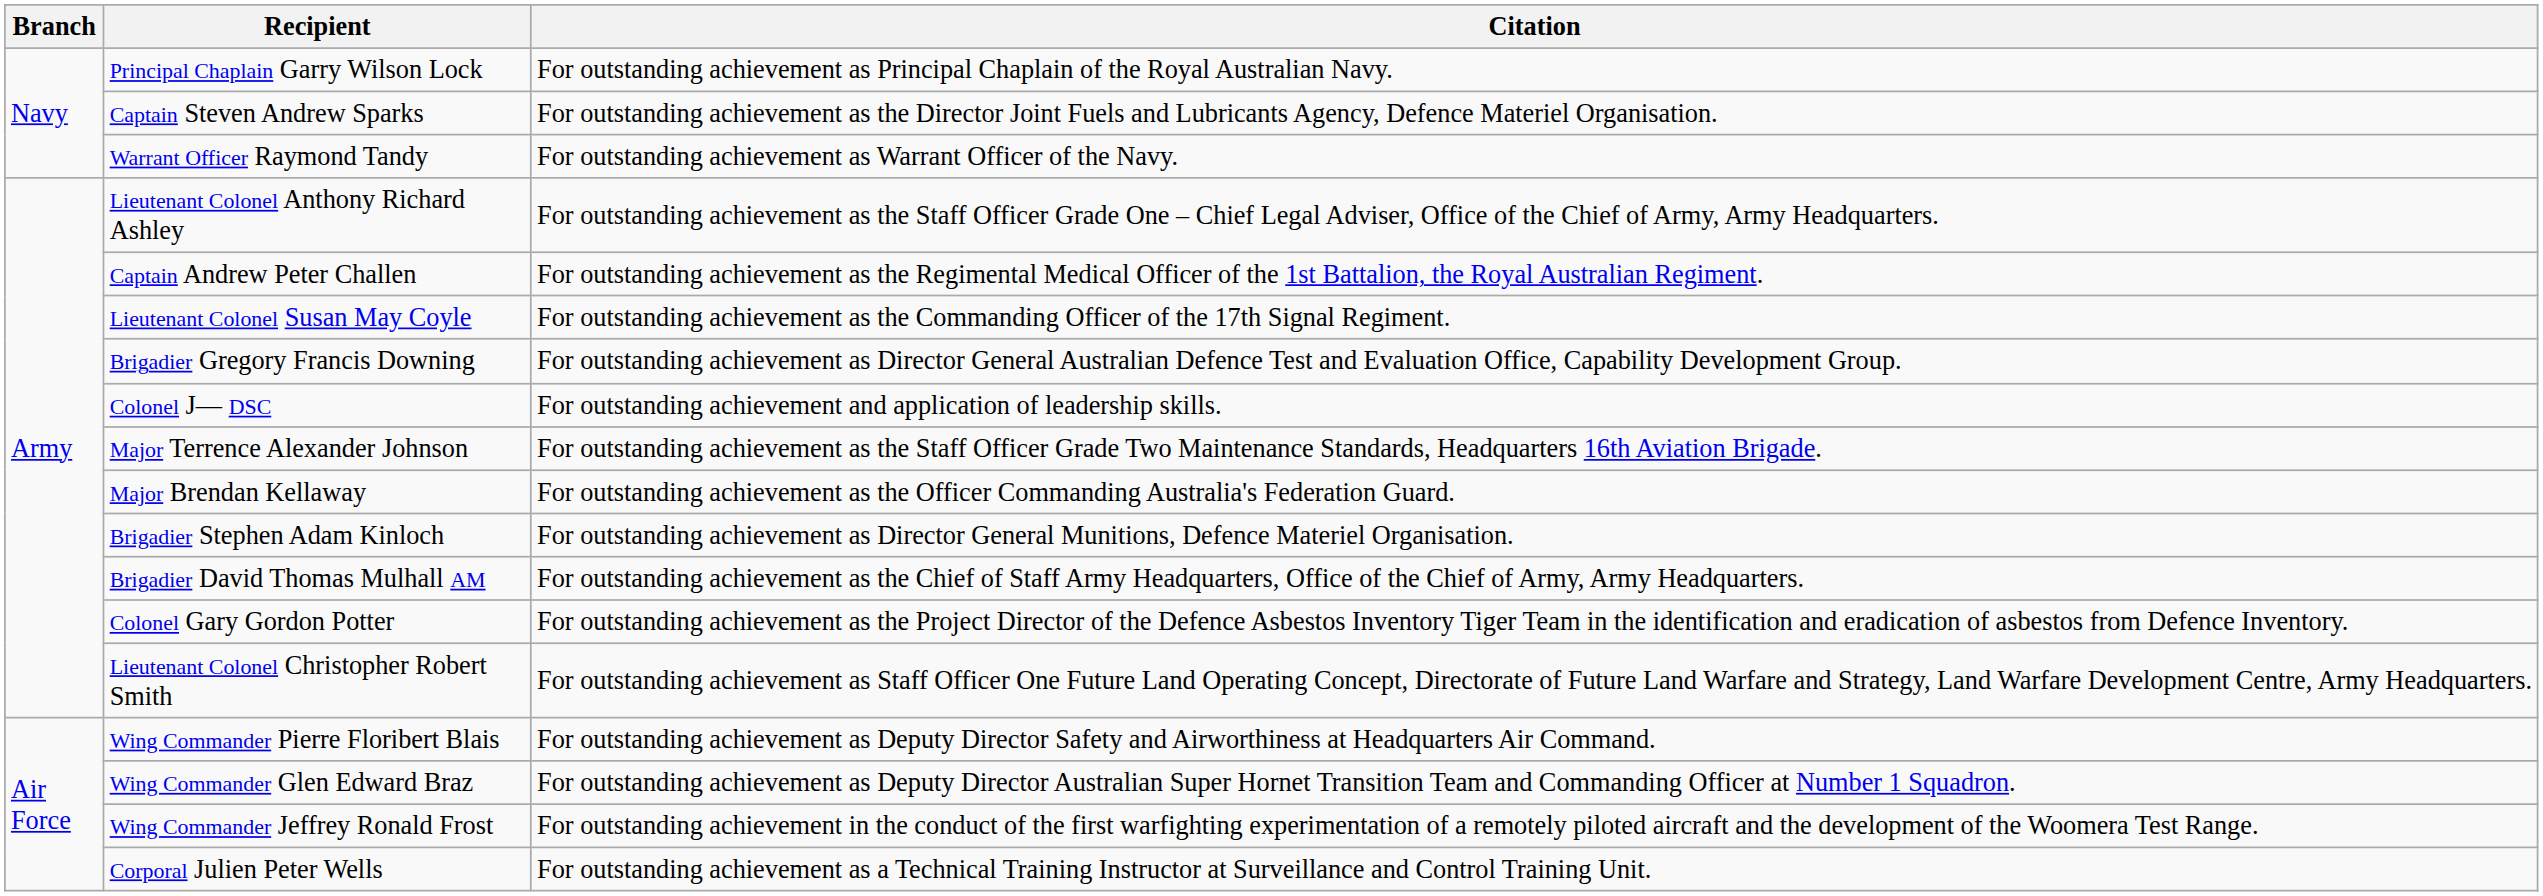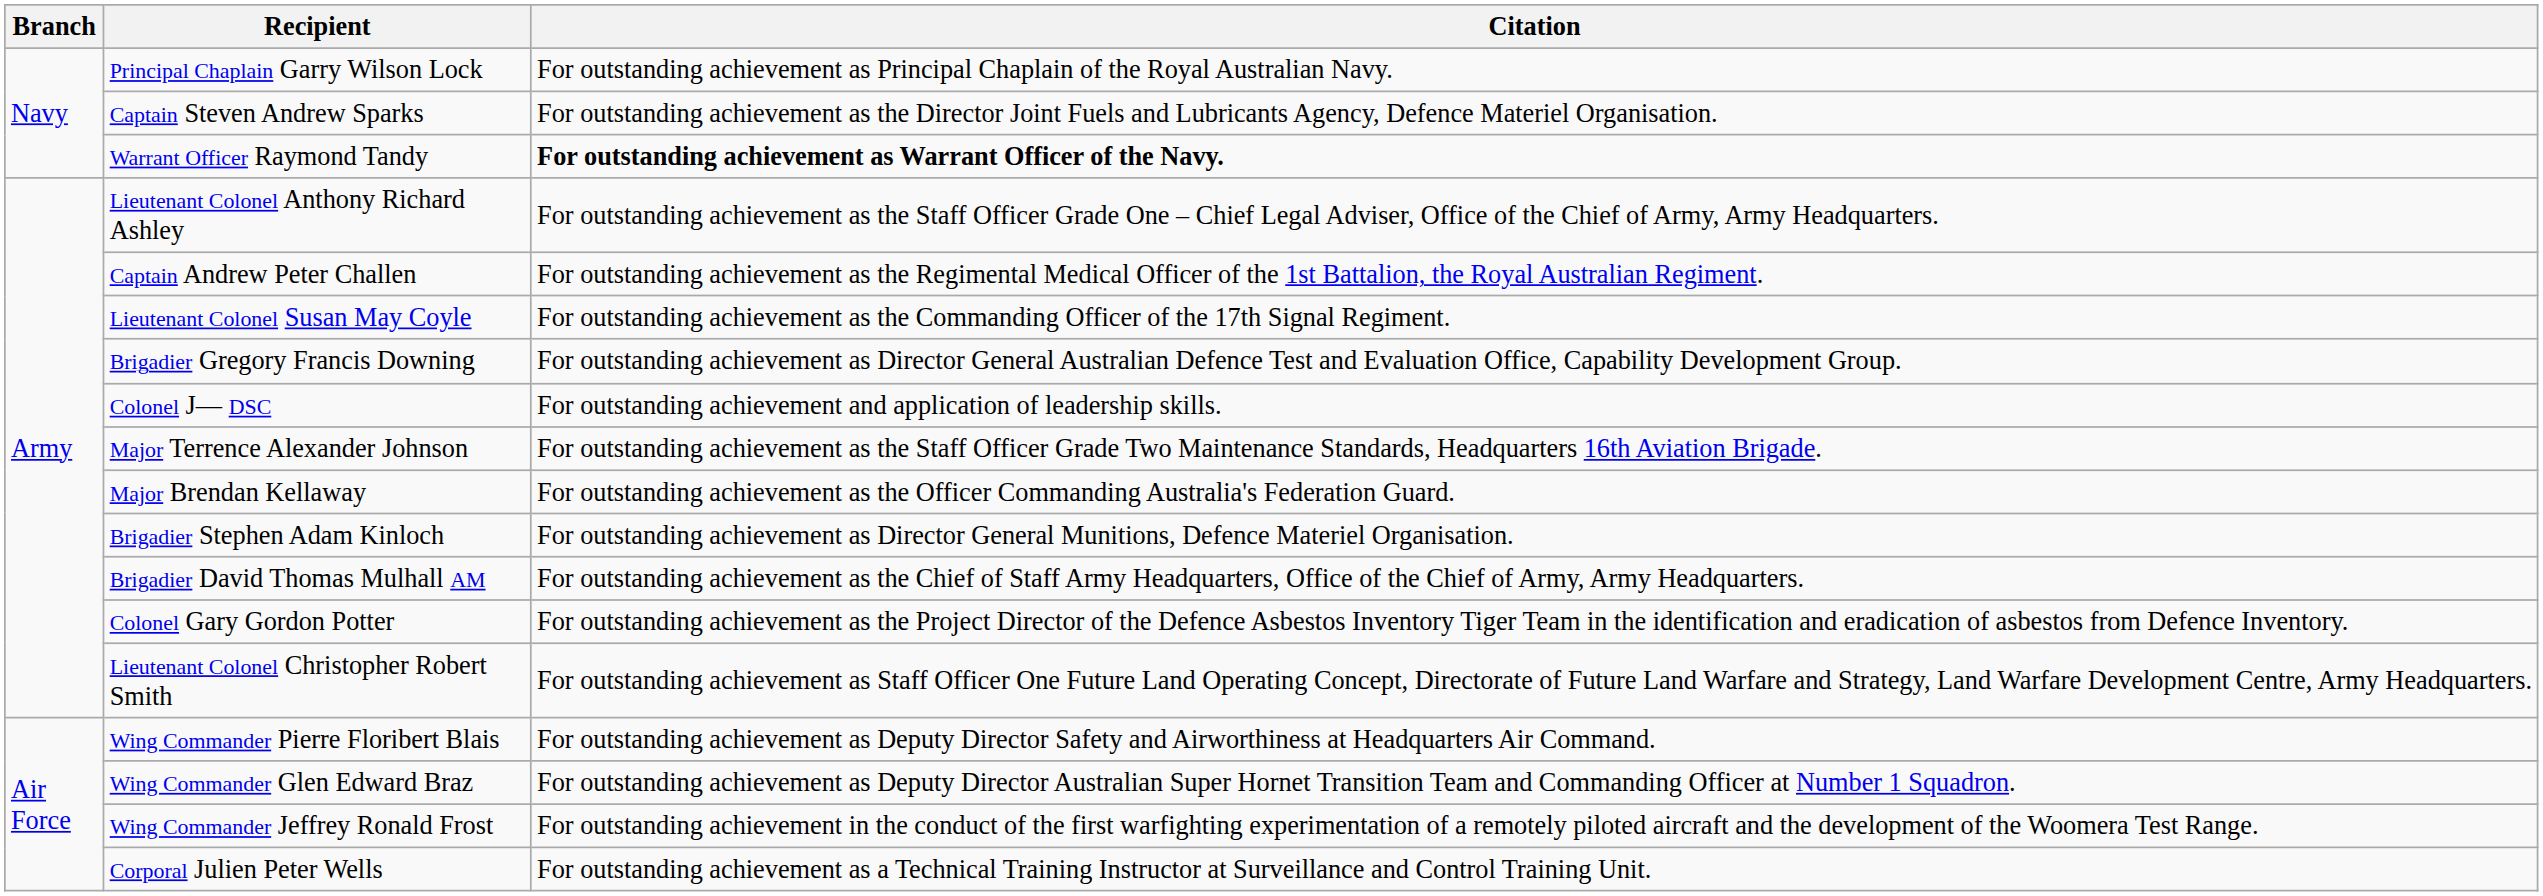Warrant Officer Raymond Tandy | Citation: normal -> bold
